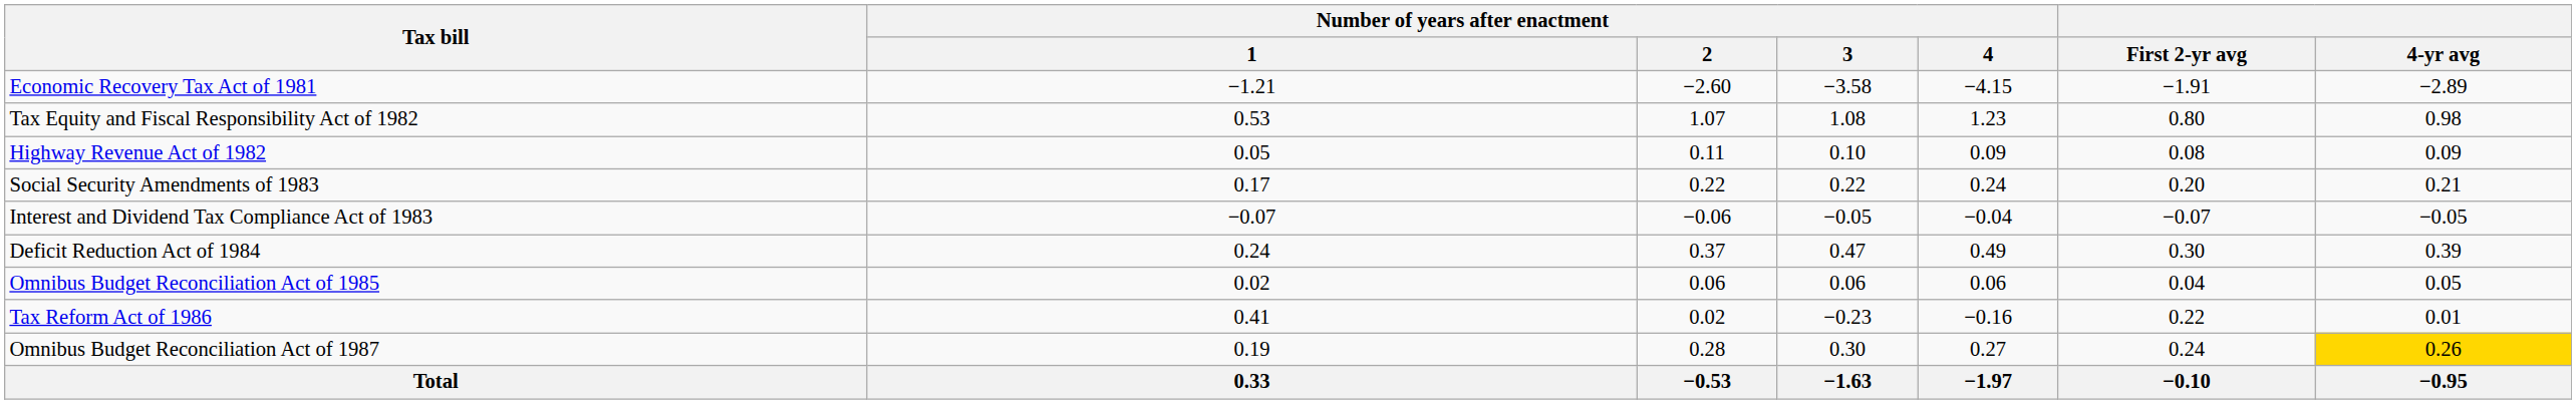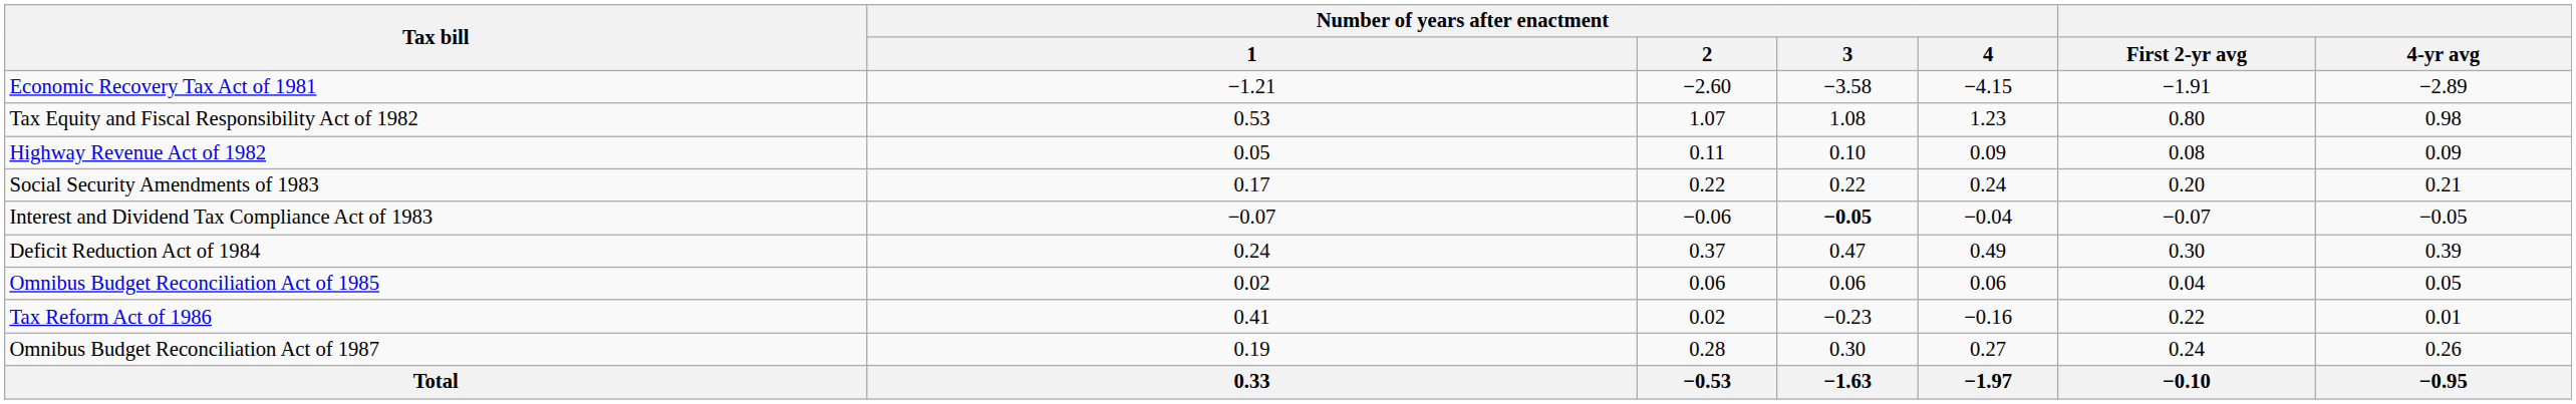Interest and Dividend Tax Compliance Act of 1983 | Number of years after enactment / 3: normal -> bold
Omnibus Budget Reconciliation Act of 1987 | 4-yr avg: gold background -> no background
